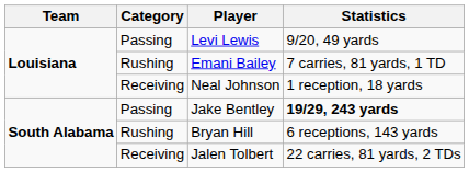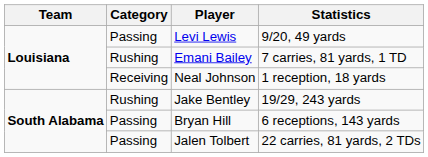Jake Bentley | Category: Passing -> Rushing
Jake Bentley | Statistics: bold -> normal
Bryan Hill | Category: Rushing -> Passing
Jalen Tolbert | Category: Receiving -> Passing
